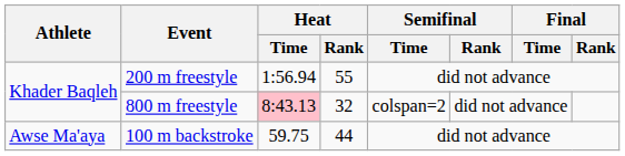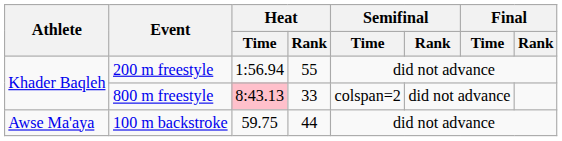800 m freestyle | Heat / Rank: 32 -> 33
